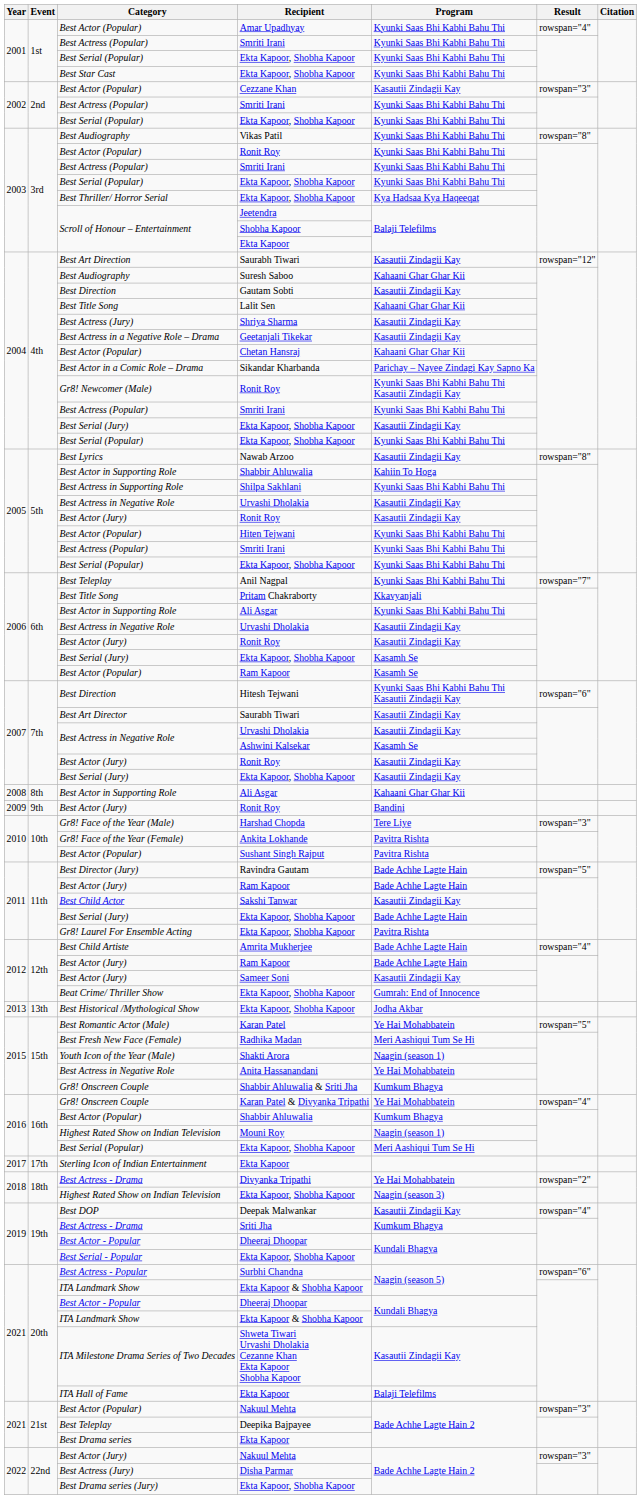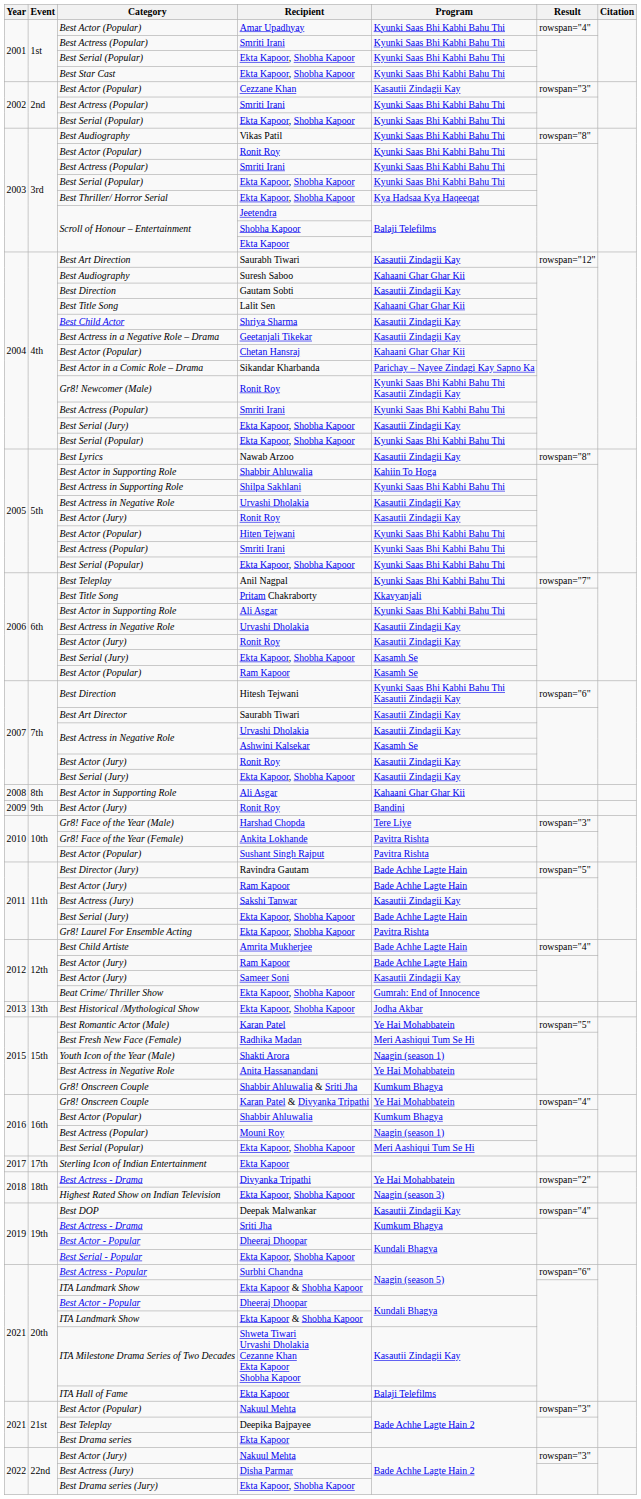Shriya Sharma | Category: Best Actress (Jury) -> Best Child Actor
Sakshi Tanwar | Category: Best Child Actor -> Best Actress (Jury)
Mouni Roy | Category: Highest Rated Show on Indian Television -> Best Actress (Popular)
